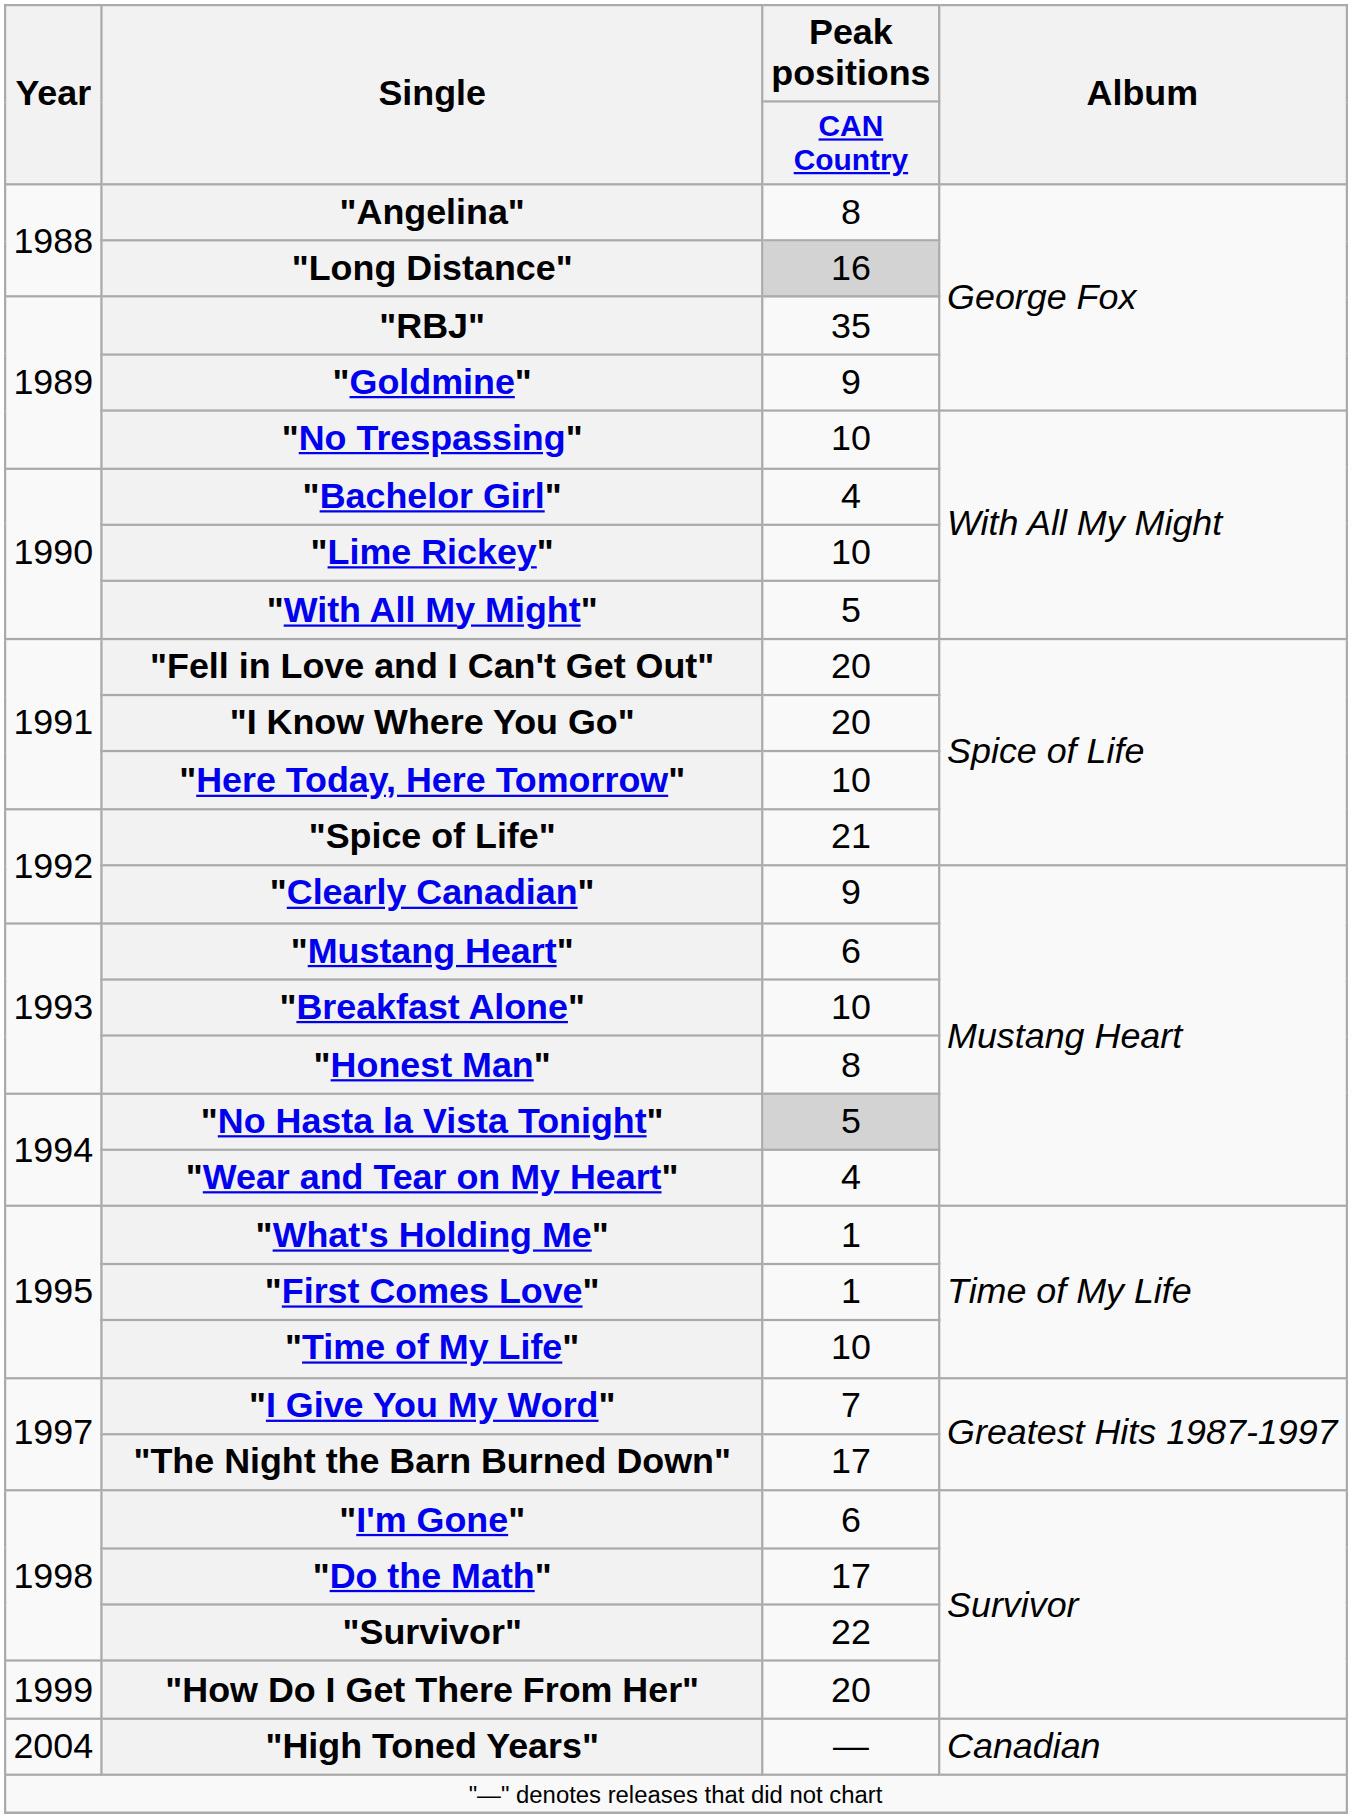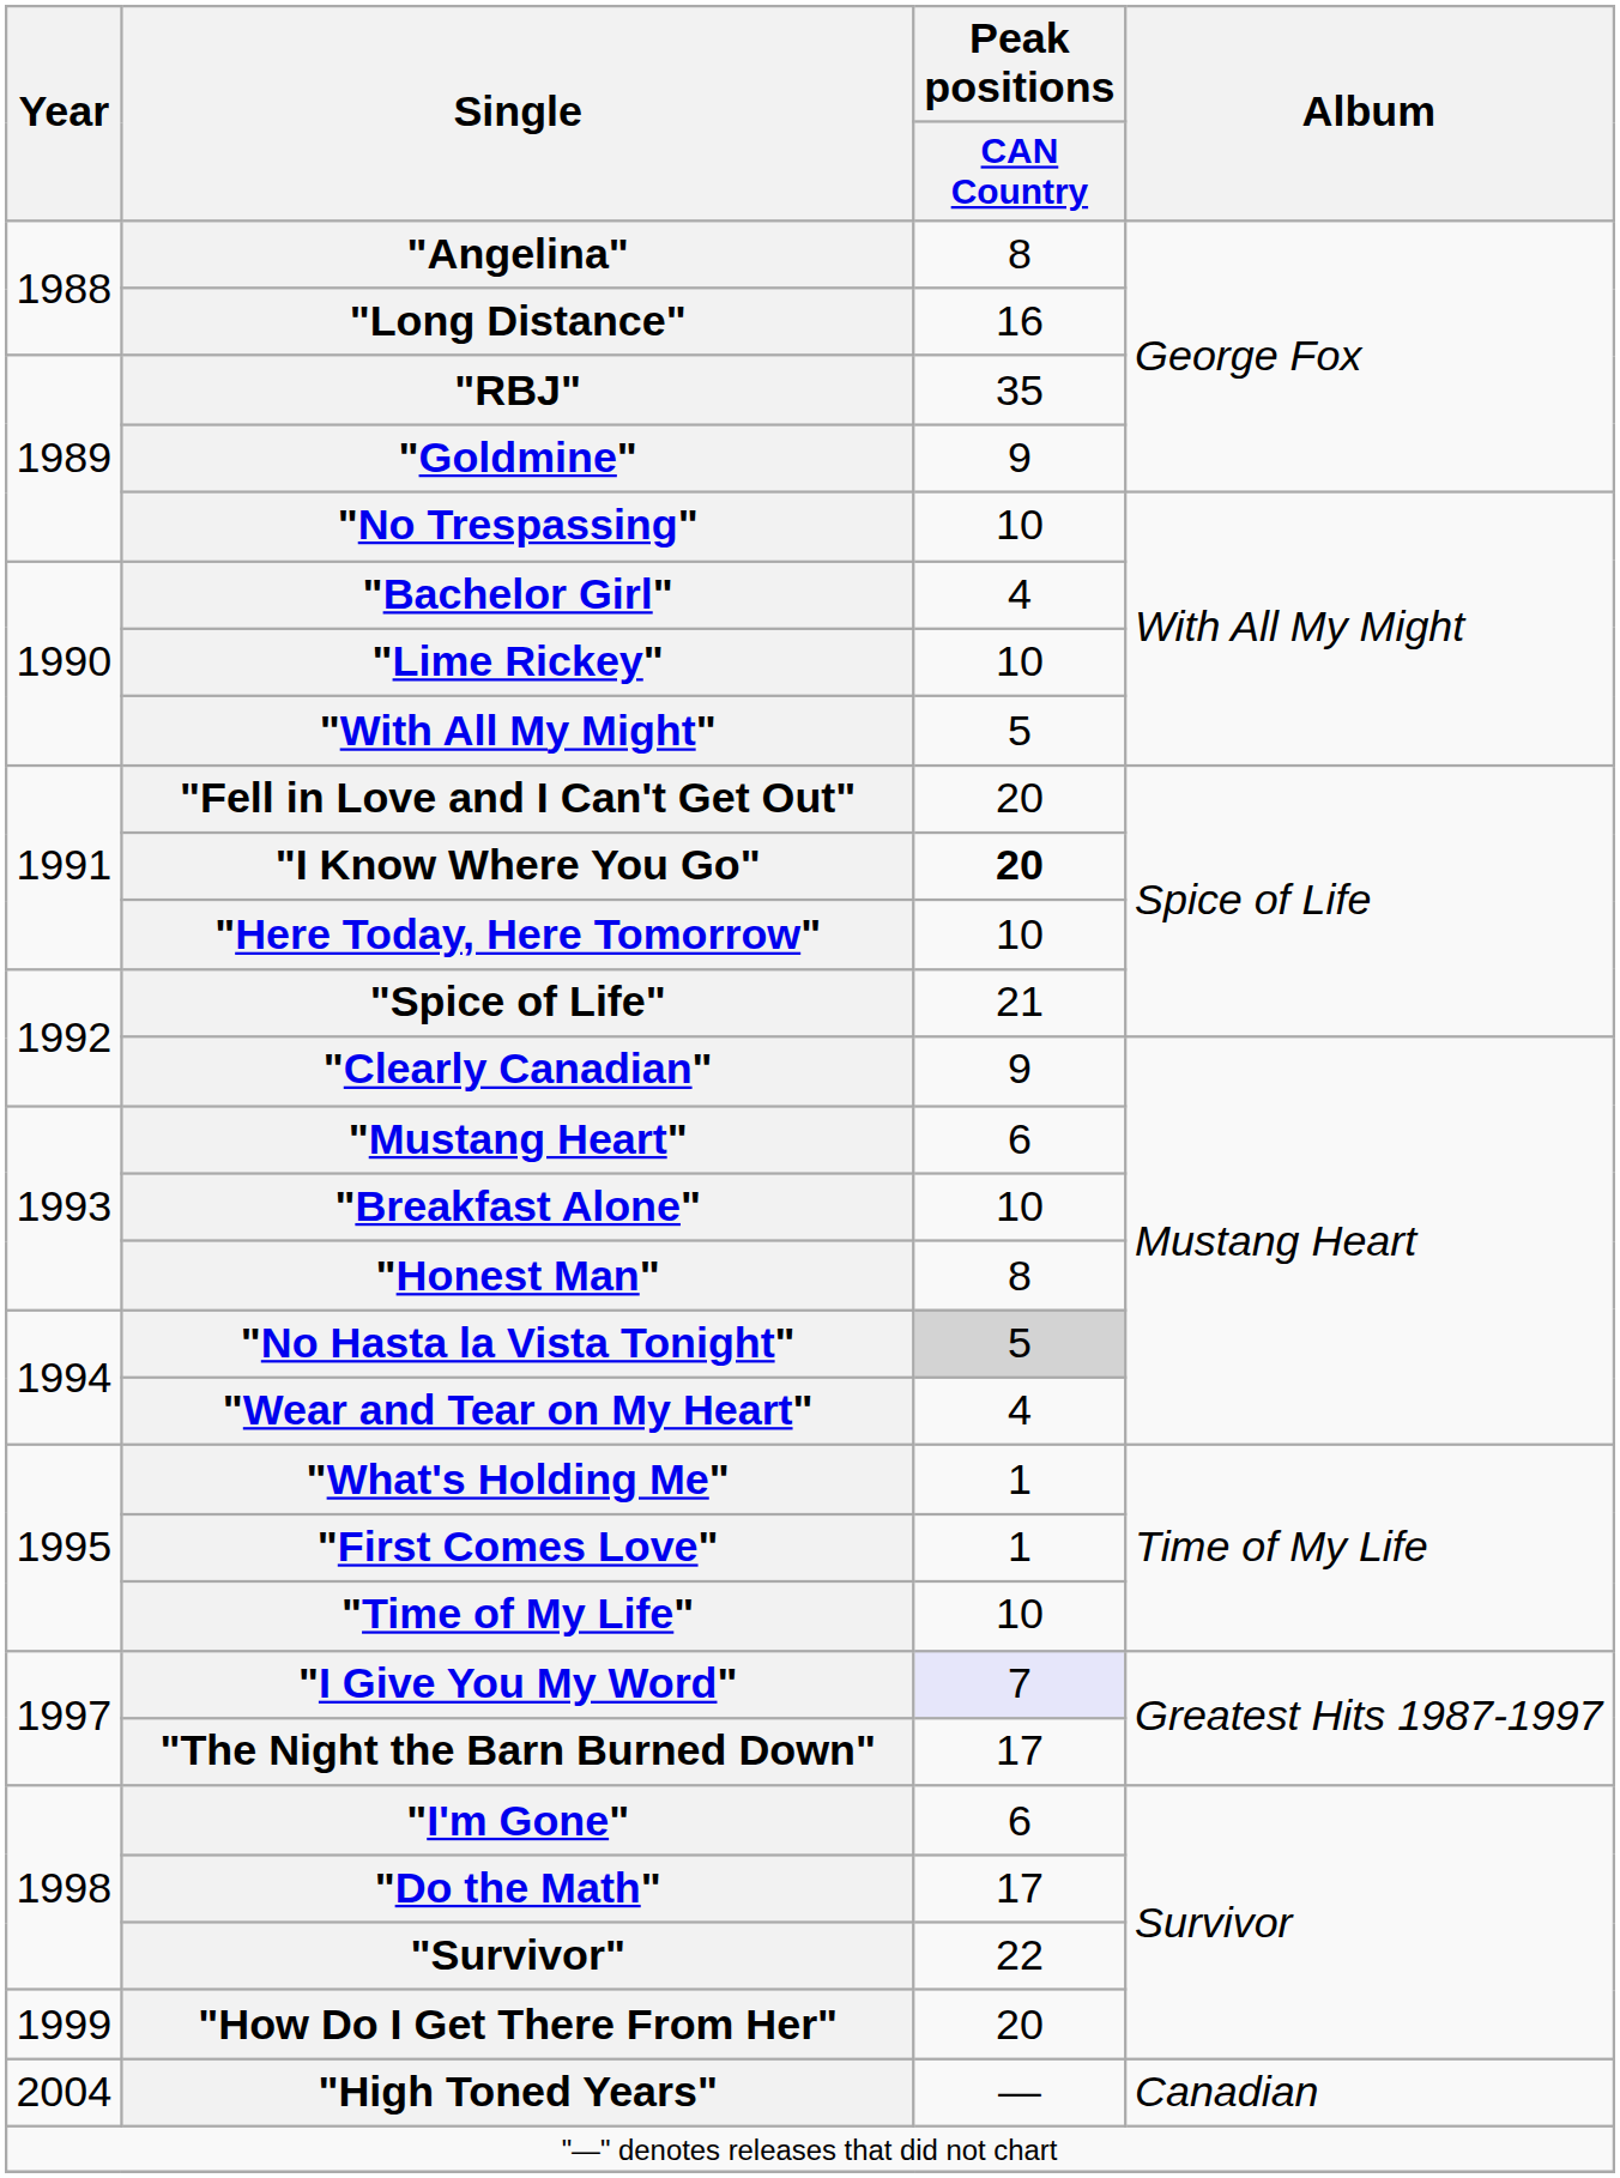"Long Distance" | Peak positions / CAN Country: lightgrey background -> no background
"I Know Where You Go" | Peak positions / CAN Country: normal -> bold
"I Give You My Word" | Peak positions / CAN Country: no background -> lavender background
